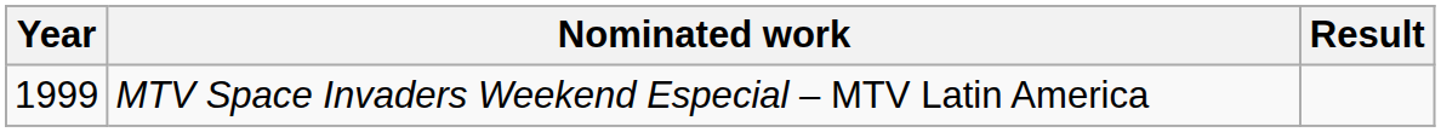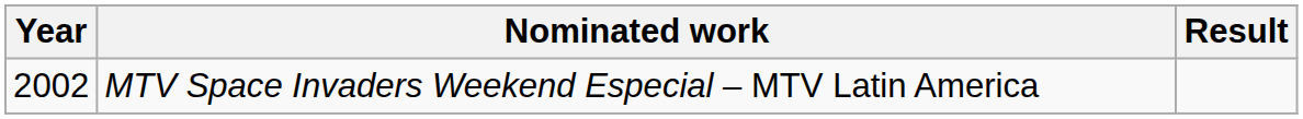MTV Space Invaders Weekend Especial – MTV Latin America | Year: 1999 -> 2002
